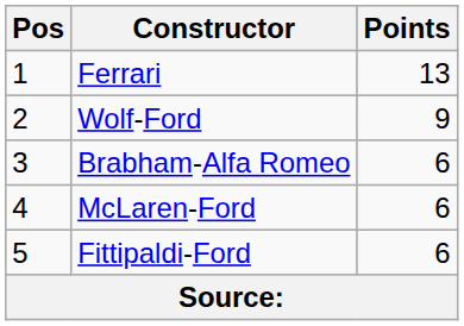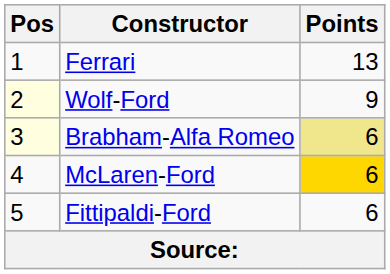Wolf-Ford | Pos: no background -> lightyellow background
Brabham-Alfa Romeo | Pos: no background -> lightyellow background
Brabham-Alfa Romeo | Points: no background -> khaki background
McLaren-Ford | Points: no background -> gold background
